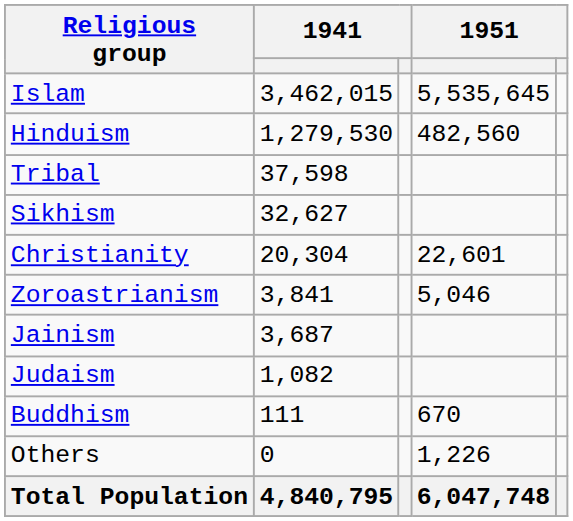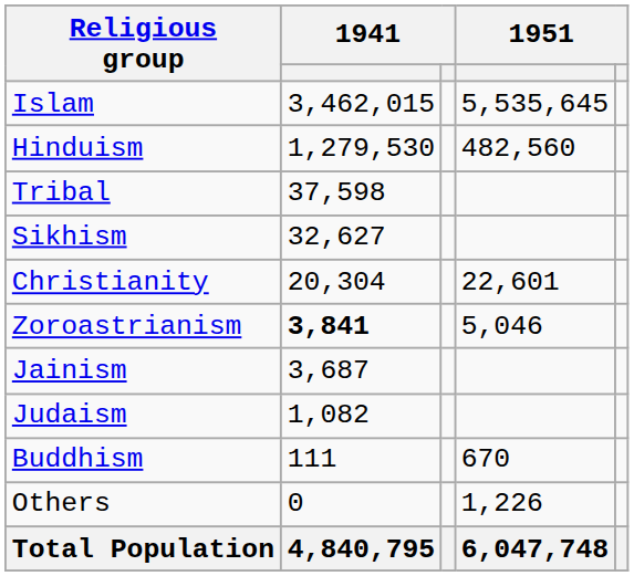Zoroastrianism | column 2: normal -> bold
